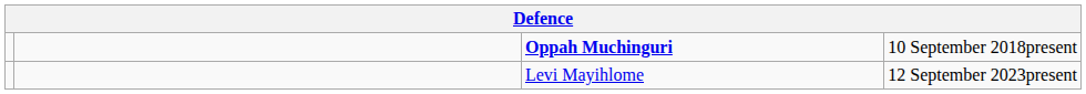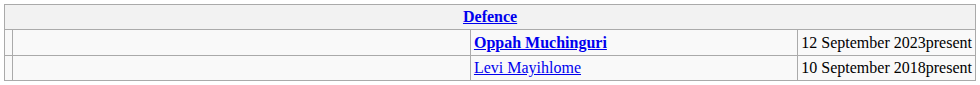Oppah Muchinguri | column 4: 10 September 2018present -> 12 September 2023present
Levi Mayihlome | column 4: 12 September 2023present -> 10 September 2018present
